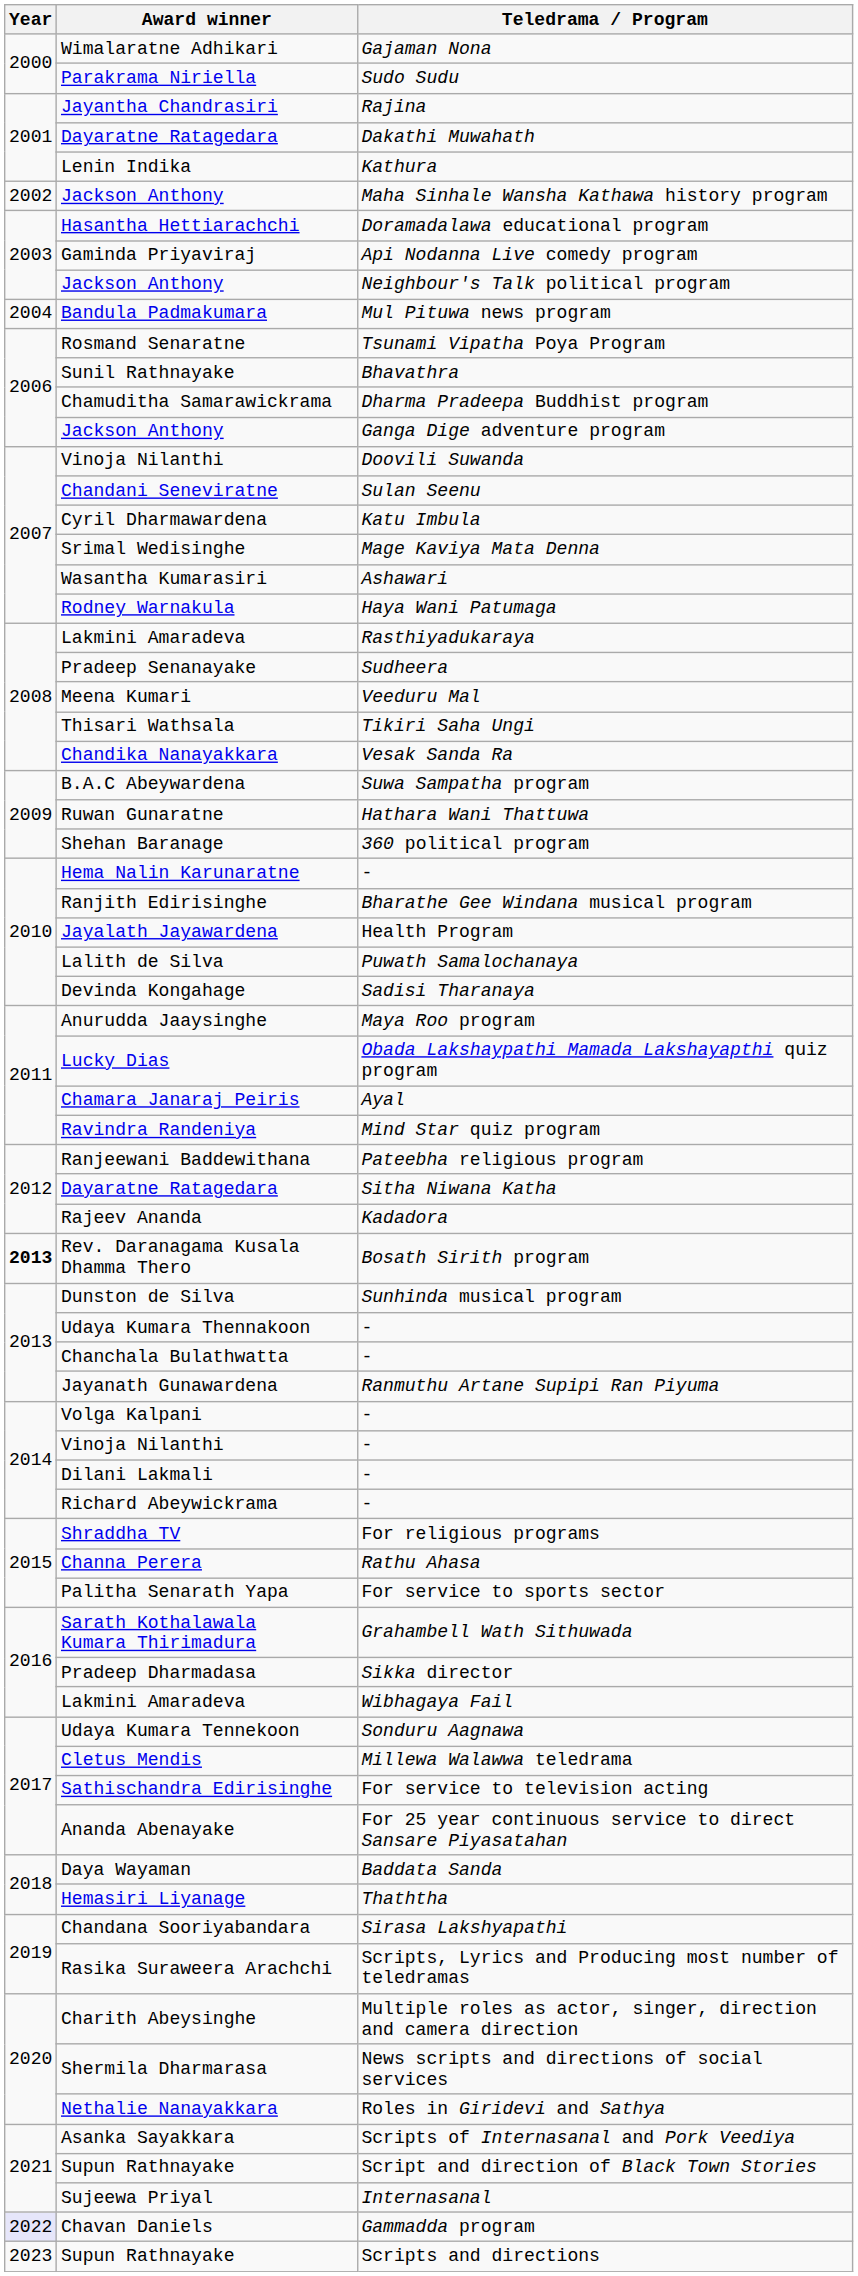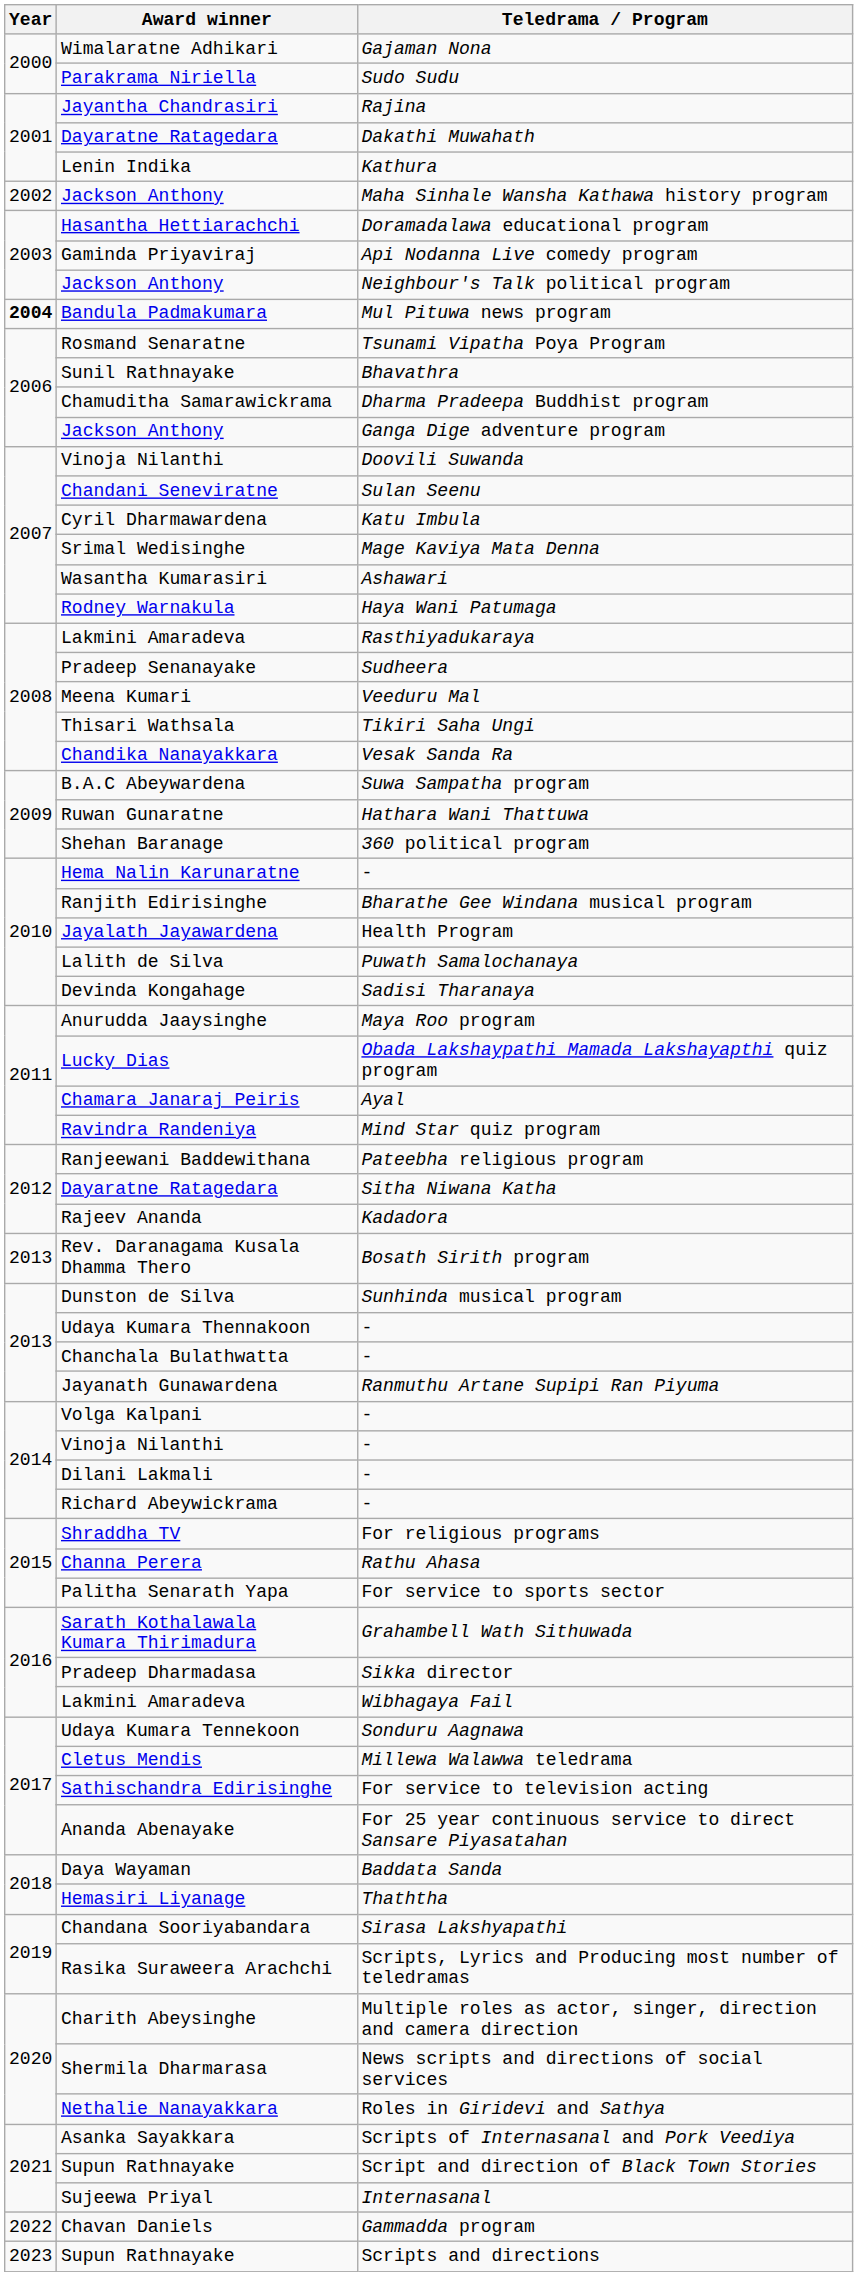Bandula Padmakumara | Year: normal -> bold
Rev. Daranagama Kusala Dhamma Thero | Year: bold -> normal
Chavan Daniels | Year: lavender background -> no background
